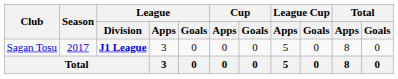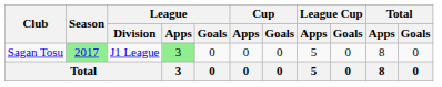Sagan Tosu | Season: no background -> lightgreen background
Sagan Tosu | League / Division: bold -> normal
Sagan Tosu | League / Apps: no background -> lightgreen background
